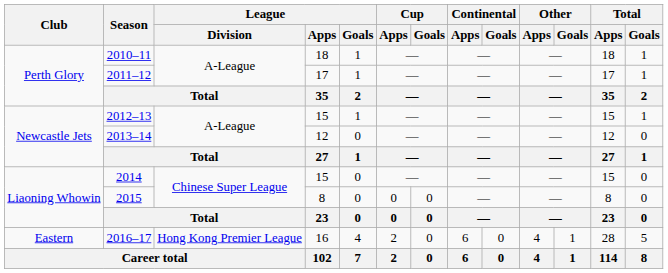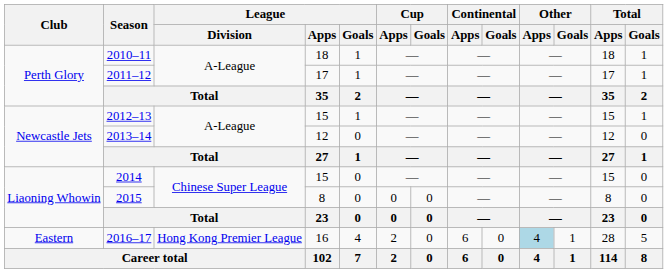2016–17 | Other / Apps: no background -> lightblue background
